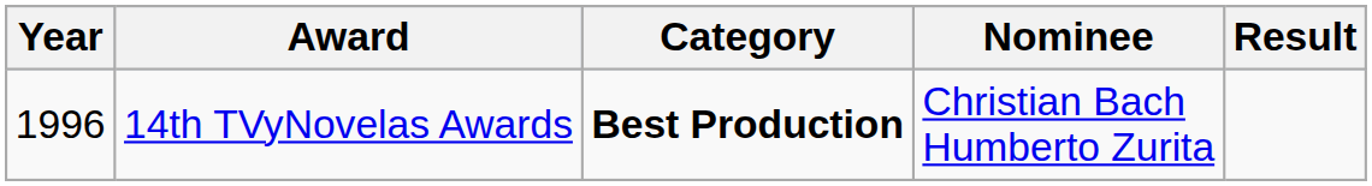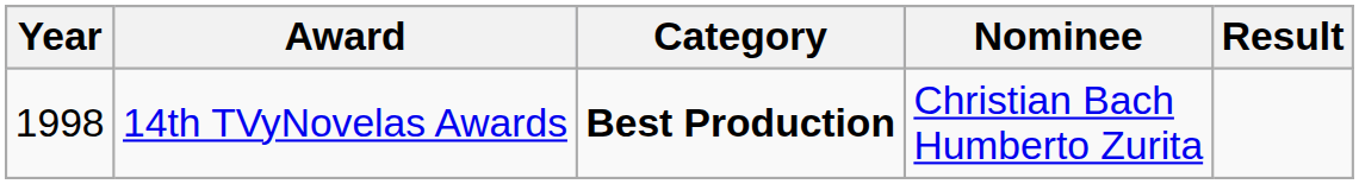14th TVyNovelas Awards | Year: 1996 -> 1998
